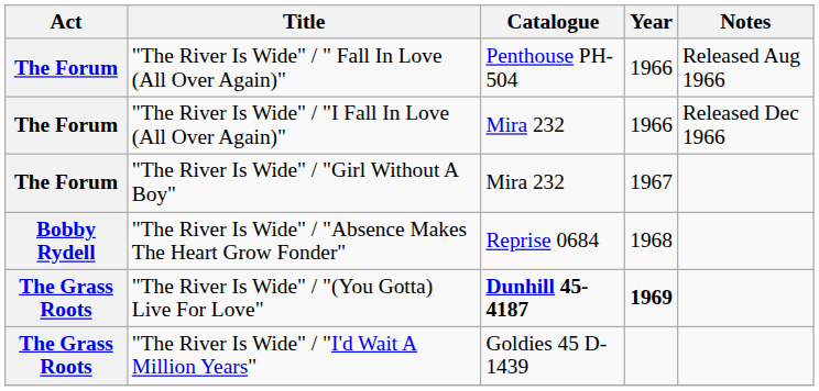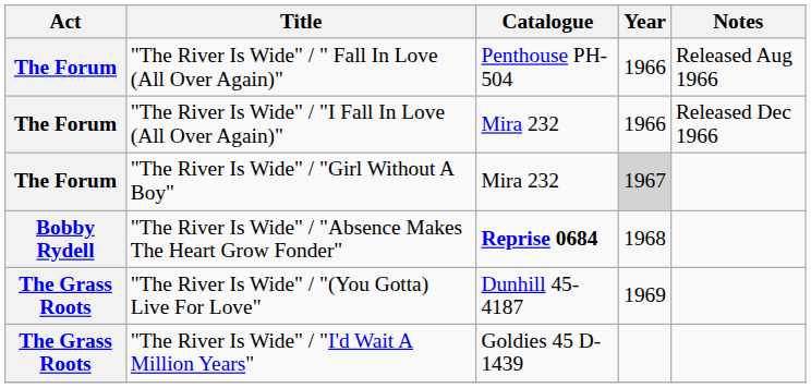"The River Is Wide" / "Girl Without A Boy" | Year: no background -> lightgrey background
"The River Is Wide" / "Absence Makes The Heart Grow Fonder" | Catalogue: normal -> bold
"The River Is Wide" / "(You Gotta) Live For Love" | Catalogue: bold -> normal
"The River Is Wide" / "(You Gotta) Live For Love" | Year: bold -> normal
